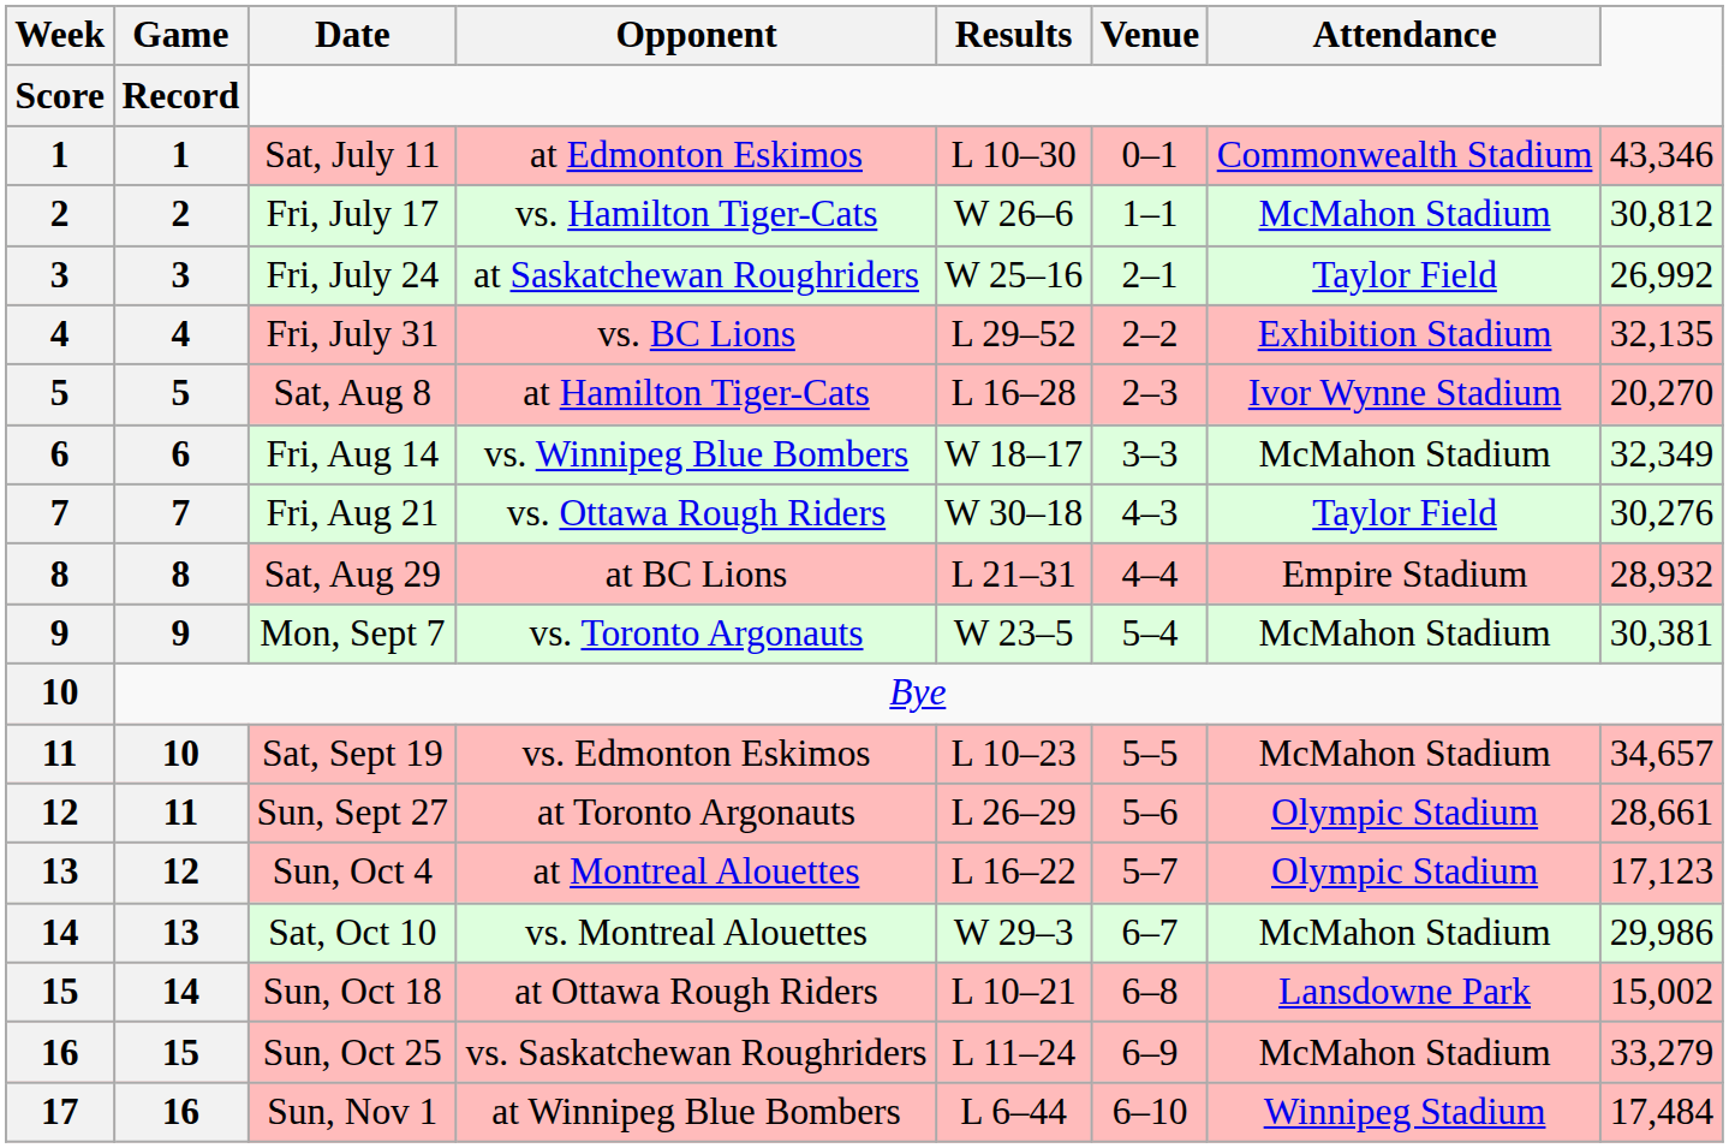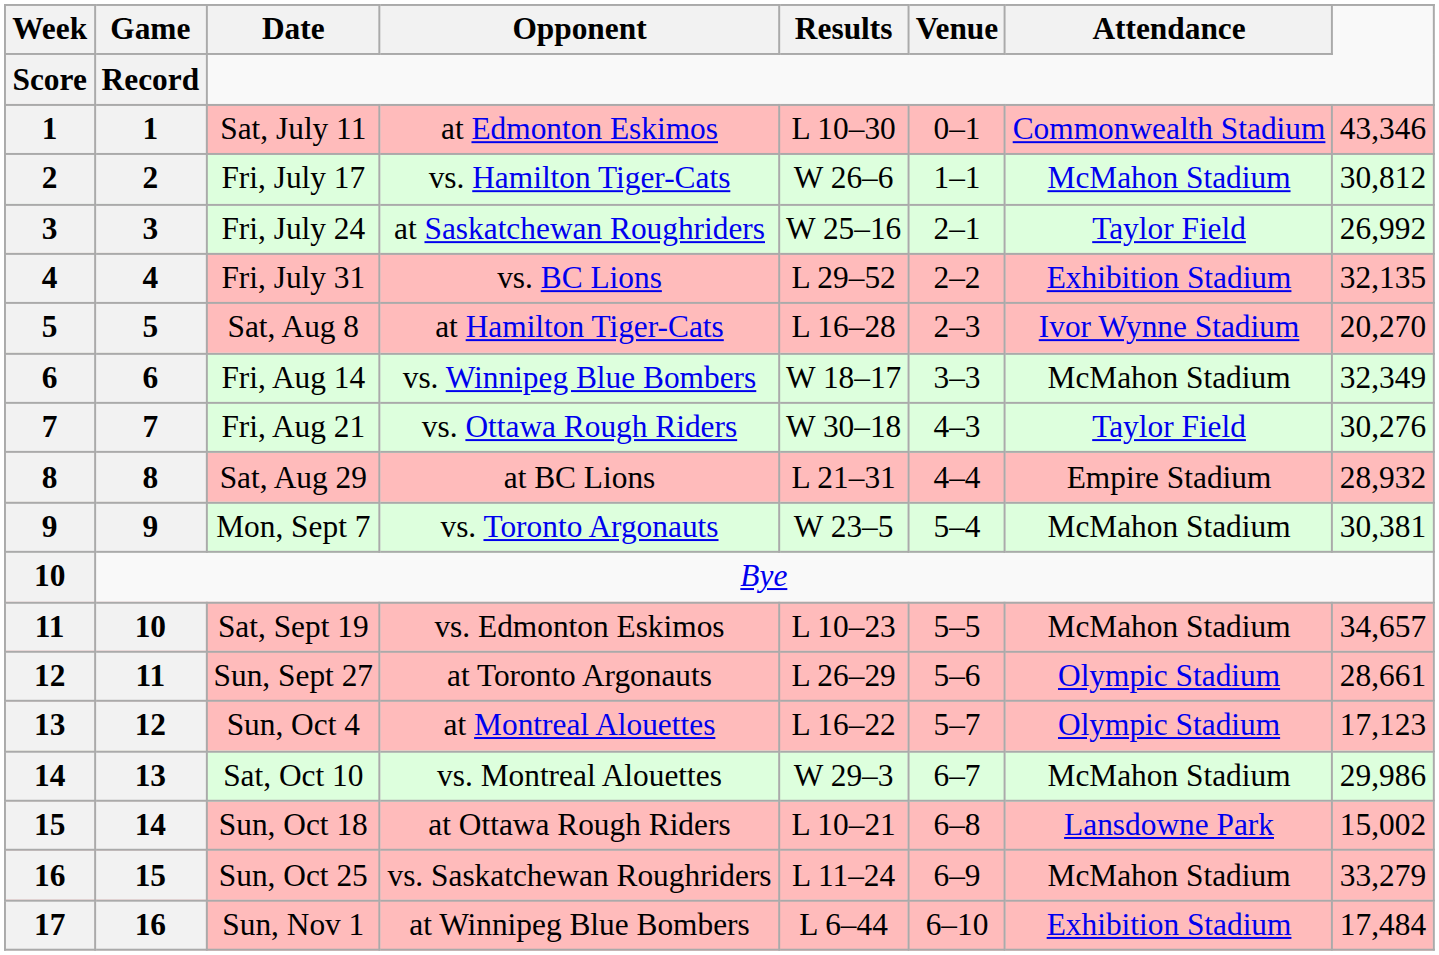Sun, Nov 1 | Attendance: Winnipeg Stadium -> Exhibition Stadium
